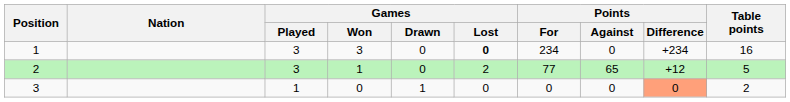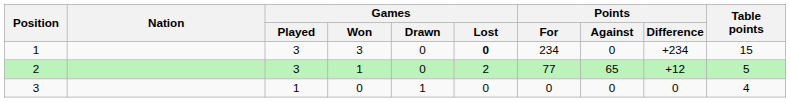row 3 | Table points: 16 -> 15
row 5 | Points / Difference: lightsalmon background -> no background
row 5 | Table points: 2 -> 4
